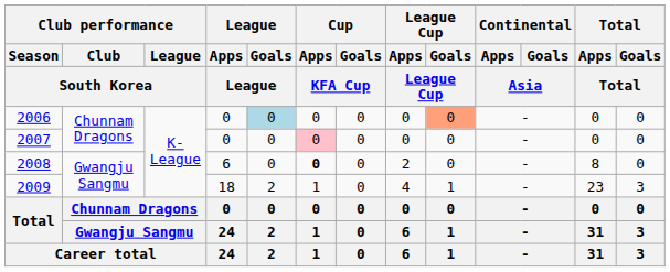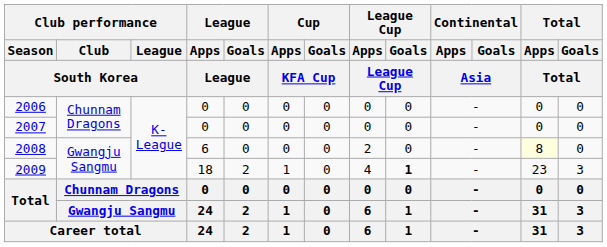2006 | League / Goals / League: lightblue background -> no background
2006 | League Cup / Goals / League Cup: lightsalmon background -> no background
2007 | Cup / Apps / KFA Cup: pink background -> no background
2008 | Cup / Apps / KFA Cup: bold -> normal
2008 | Total / Apps / Total: no background -> lightyellow background
2009 | League Cup / Goals / League Cup: normal -> bold
